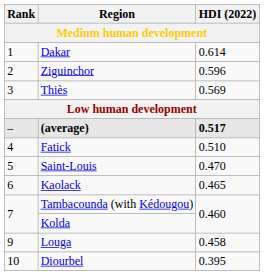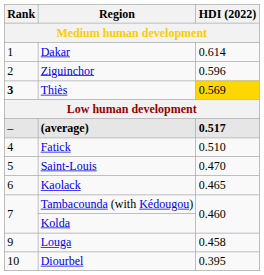Thiès | Rank: normal -> bold
Thiès | HDI (2022): no background -> gold background
